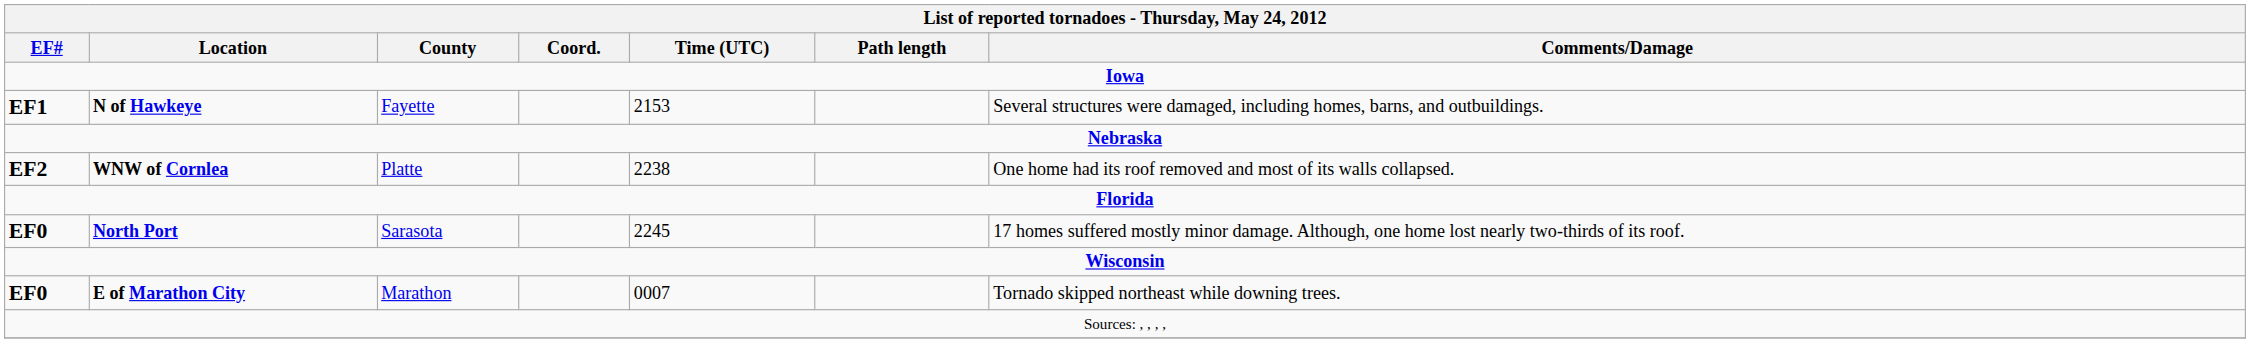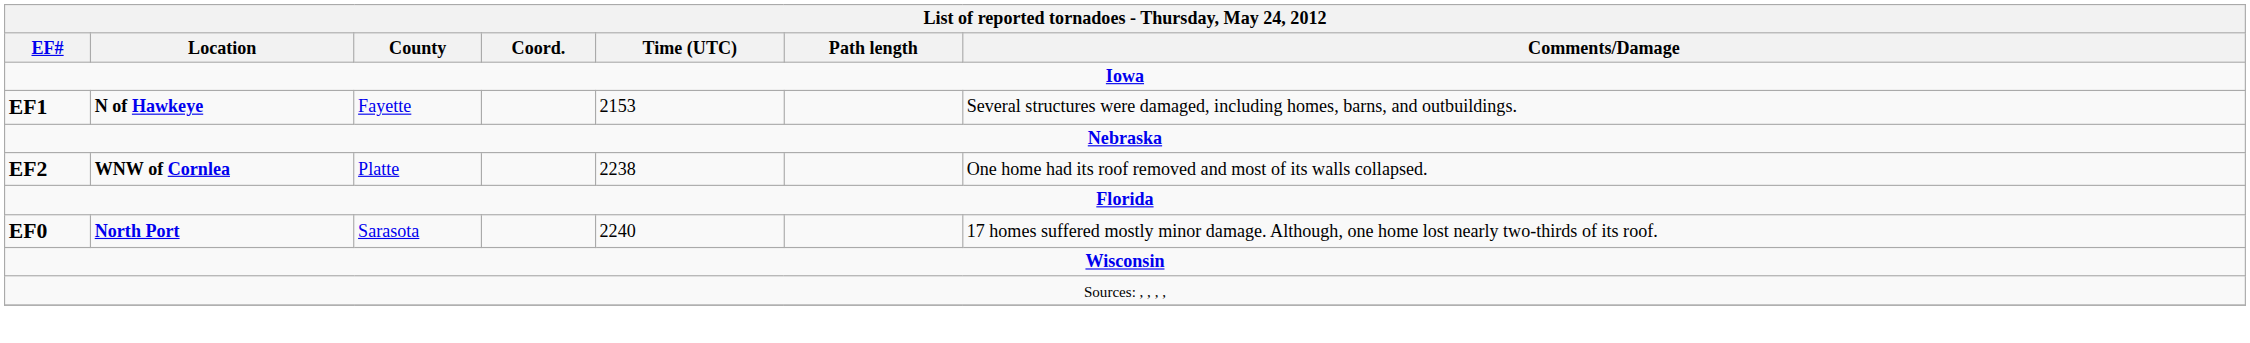North Port | Time (UTC): 2245 -> 2240
- row: EF0 | E of Marathon City | Marathon | 0007 | Tornado skipped northeast while downing trees.
